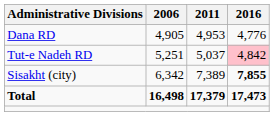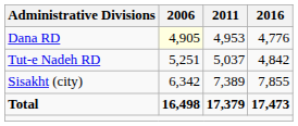Dana RD | 2006: no background -> lightyellow background
Tut-e Nadeh RD | 2016: pink background -> no background
Sisakht (city) | 2016: bold -> normal
